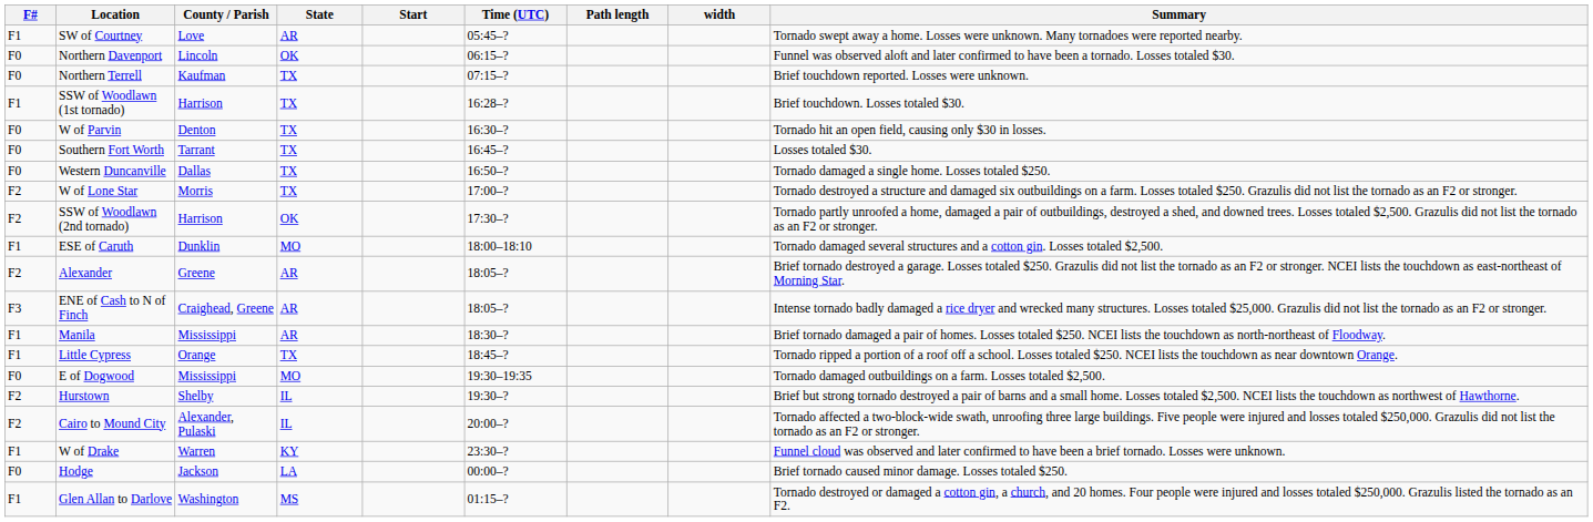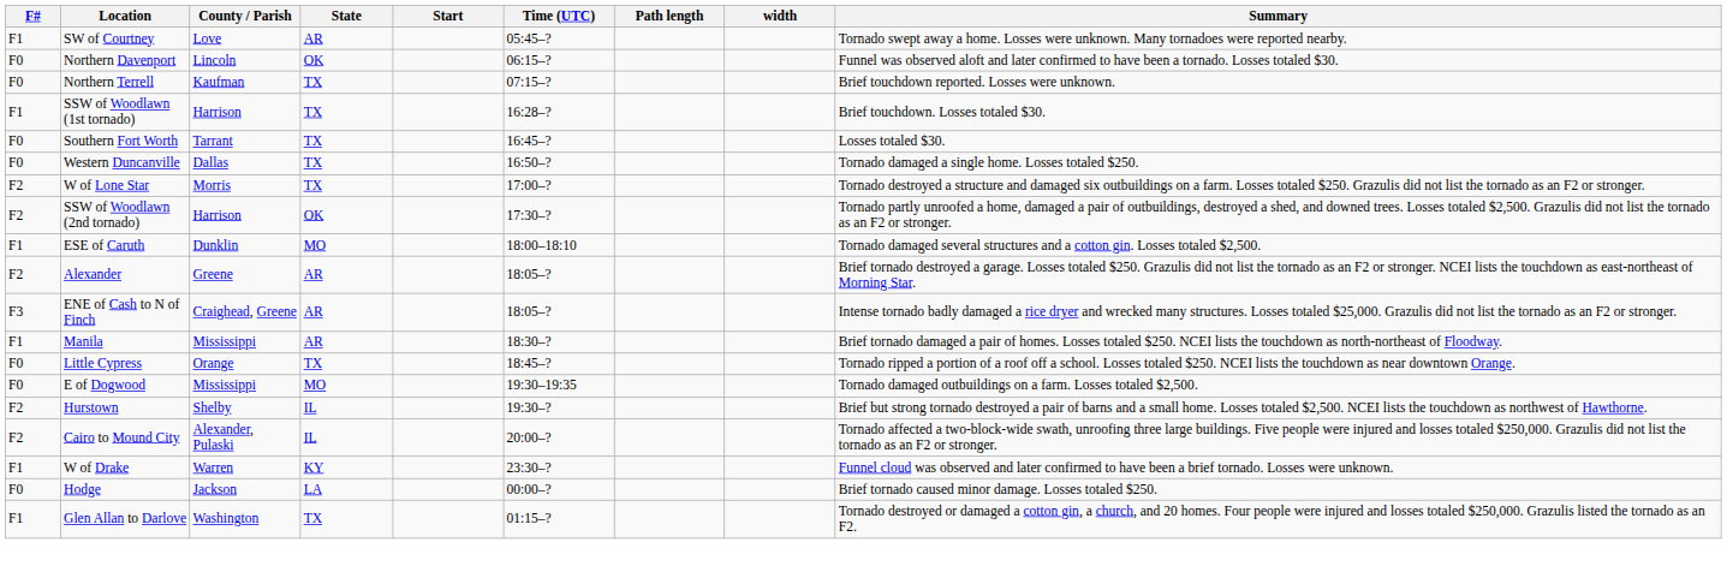- row: F0 | W of Parvin | Denton | TX | 16:30–? | Tornado hit an open field, causing only $30 in losses.
Little Cypress | F#: F1 -> F0
Glen Allan to Darlove | State: MS -> TX
